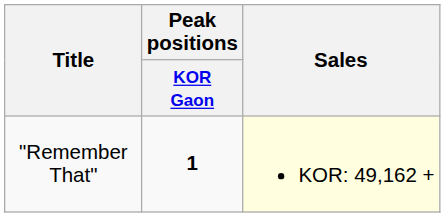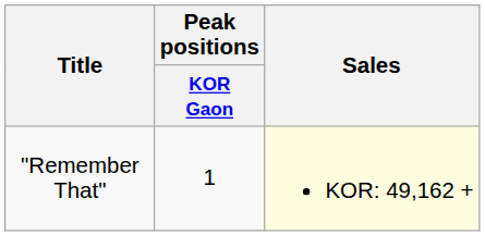"Remember That" | Peak positions / KOR Gaon: bold -> normal
